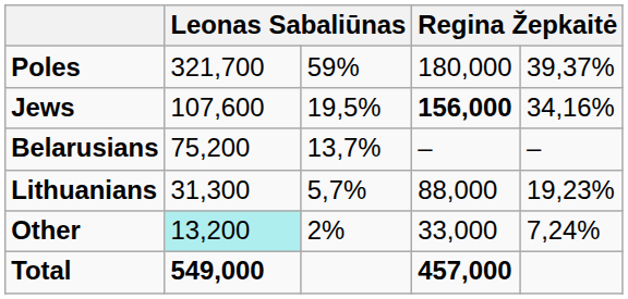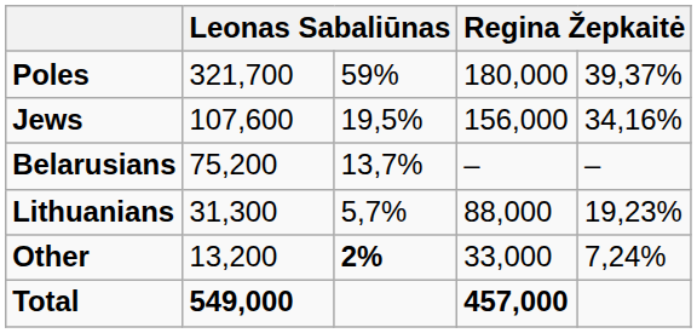Jews | column 4: bold -> normal
Other | column 2: paleturquoise background -> no background
Other | column 3: normal -> bold
